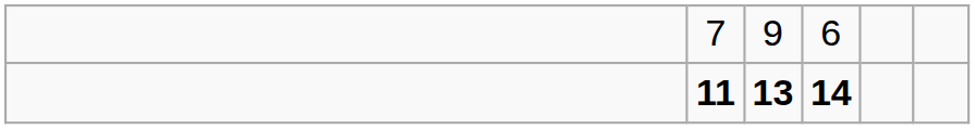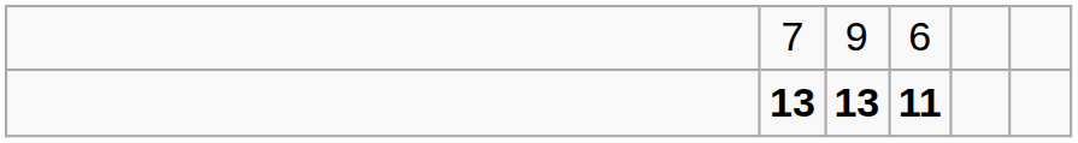row 2 | column 2: 11 -> 13
row 2 | column 4: 14 -> 11
